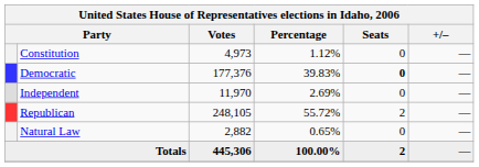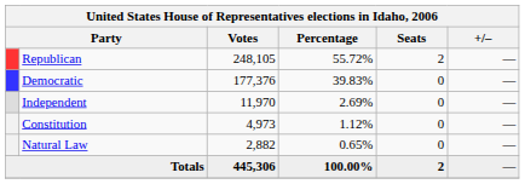rows swapped: Republican <-> Constitution
Democratic | Seats: bold -> normal
